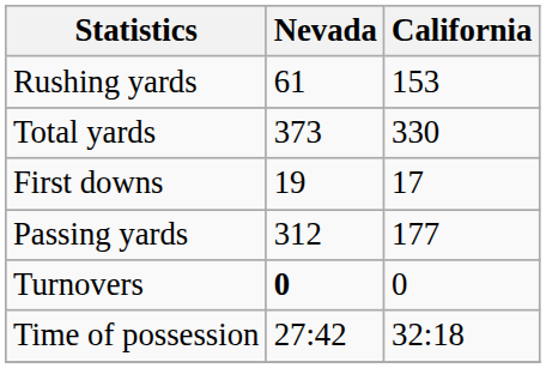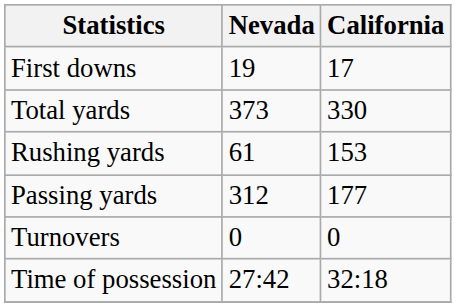rows swapped: First downs <-> Rushing yards
Turnovers | Nevada: bold -> normal
